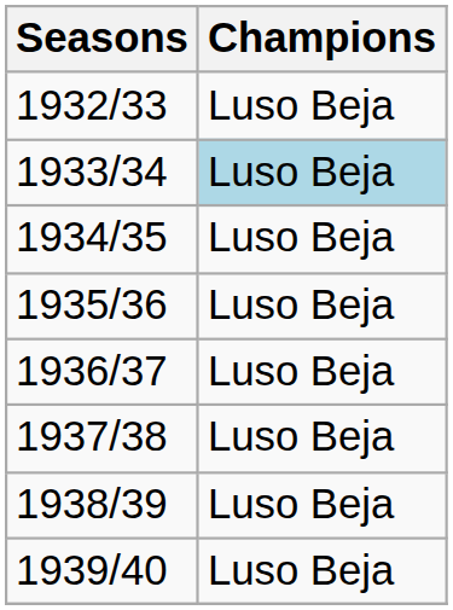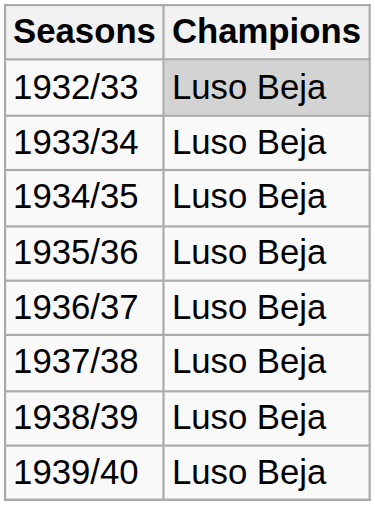1932/33 | Champions: no background -> lightgrey background
1933/34 | Champions: lightblue background -> no background
